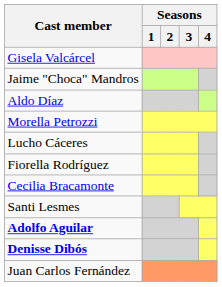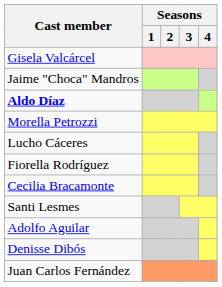Aldo Díaz | Cast member: normal -> bold
Adolfo Aguilar | Cast member: bold -> normal
Denisse Dibós | Cast member: bold -> normal
